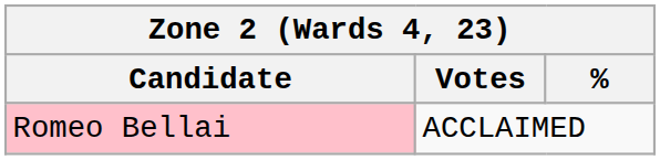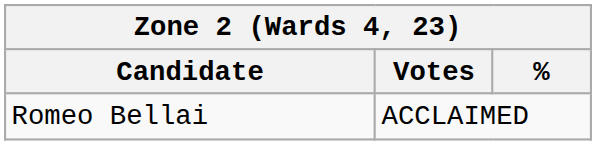Romeo Bellai | Candidate: pink background -> no background
